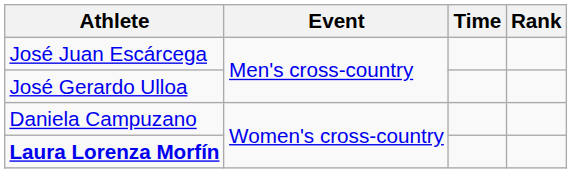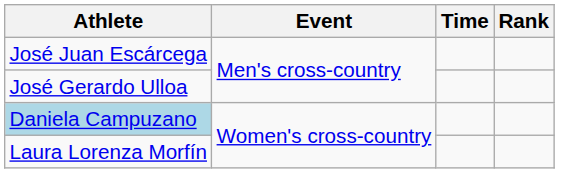Daniela Campuzano | Athlete: no background -> lightblue background
Laura Lorenza Morfín | Athlete: bold -> normal
